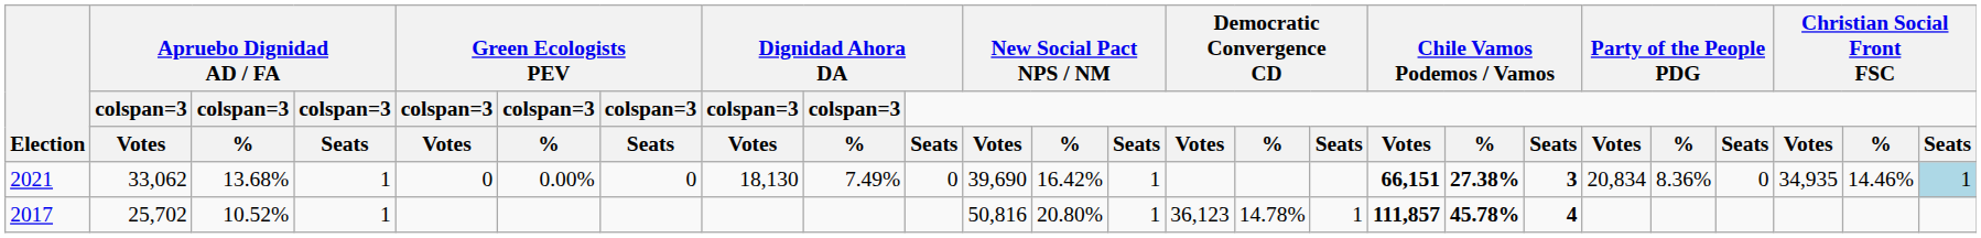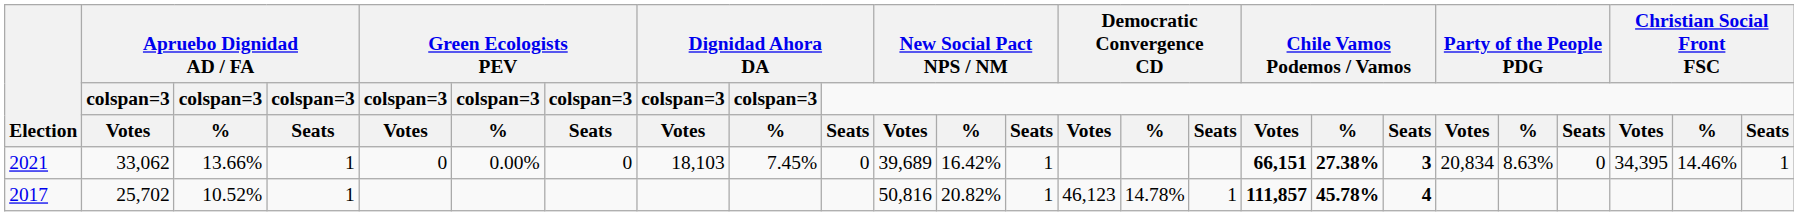2021 | Apruebo Dignidad AD / FA / colspan=3 / %: 13.68% -> 13.66%
2021 | Dignidad Ahora DA / colspan=3 / Votes: 18,130 -> 18,103
2021 | Dignidad Ahora DA / colspan=3 / %: 7.49% -> 7.45%
2021 | New Social Pact NPS / NM / Votes: 39,690 -> 39,689
2021 | Party of the People PDG / %: 8.36% -> 8.63%
2021 | Christian Social Front FSC / Votes: 34,935 -> 34,395
2021 | Christian Social Front FSC / Seats: lightblue background -> no background
2017 | New Social Pact NPS / NM / %: 20.80% -> 20.82%
2017 | Democratic Convergence CD / Votes: 36,123 -> 46,123
